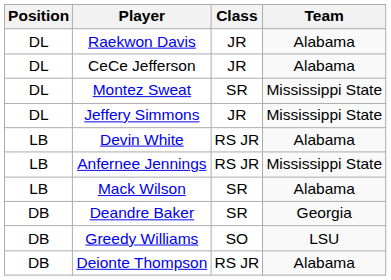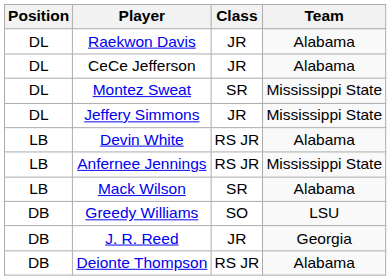- row: DB | Deandre Baker | SR | Georgia
+ row: DB | J. R. Reed | JR | Georgia
